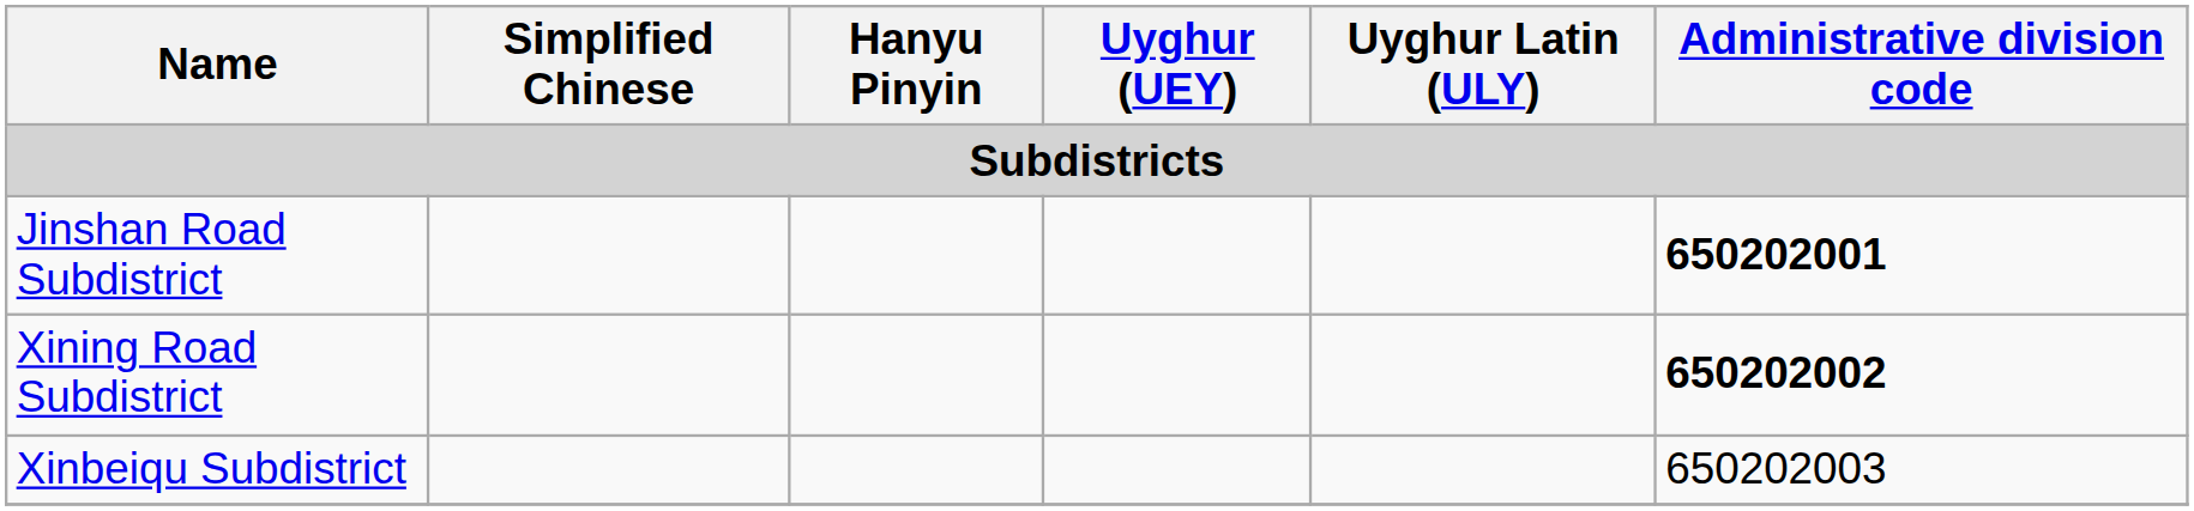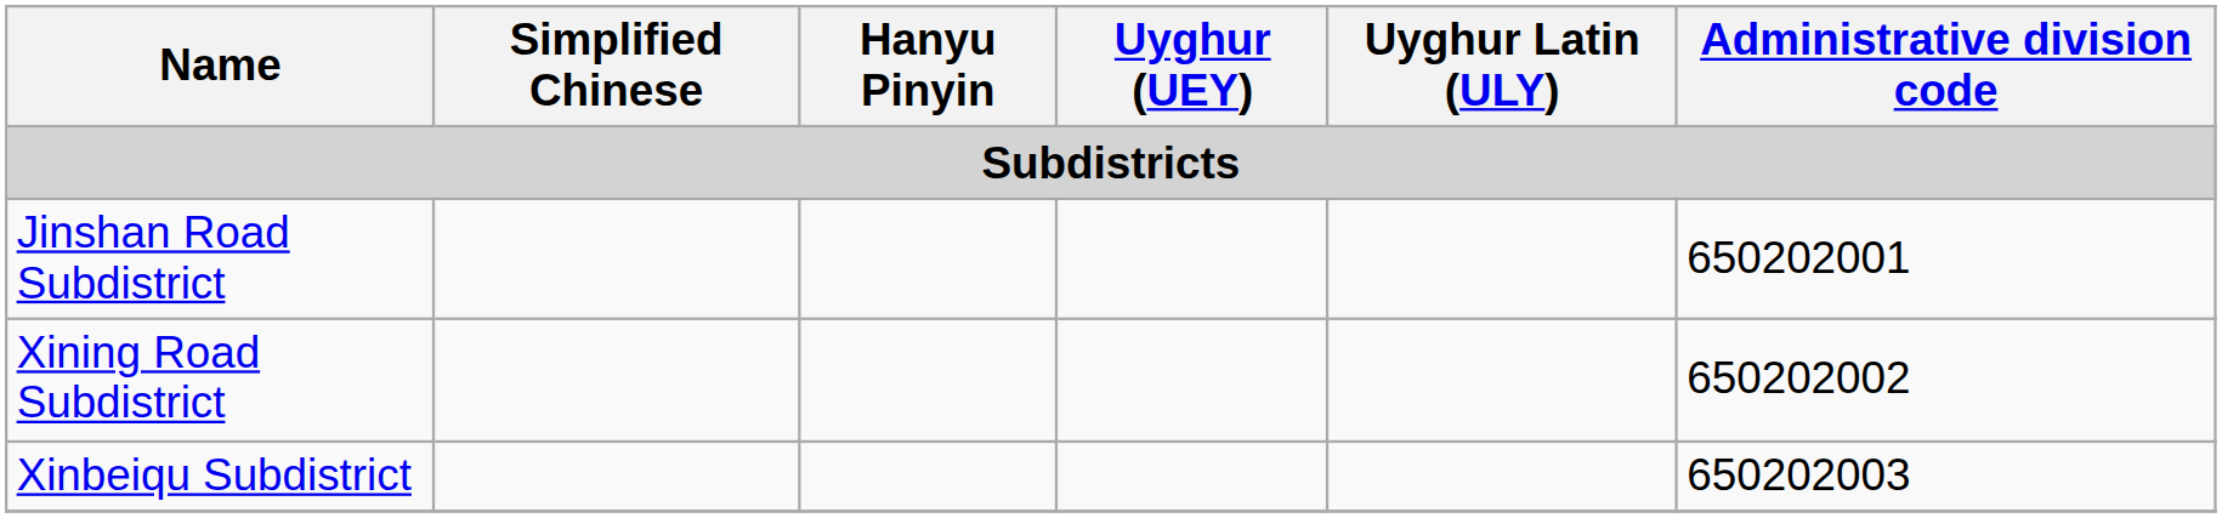Jinshan Road Subdistrict | Administrative division code: bold -> normal
Xining Road Subdistrict | Administrative division code: bold -> normal
